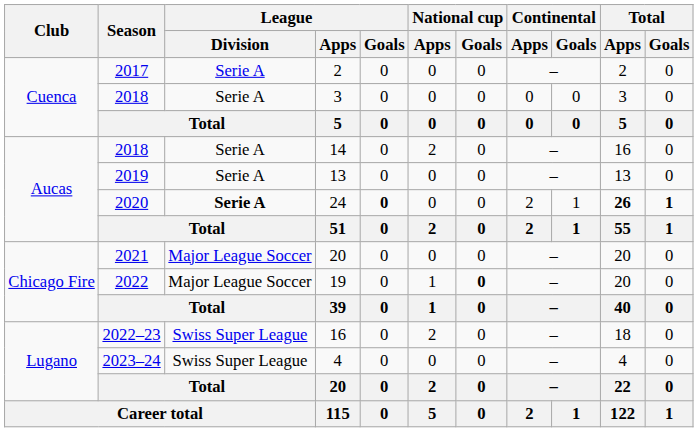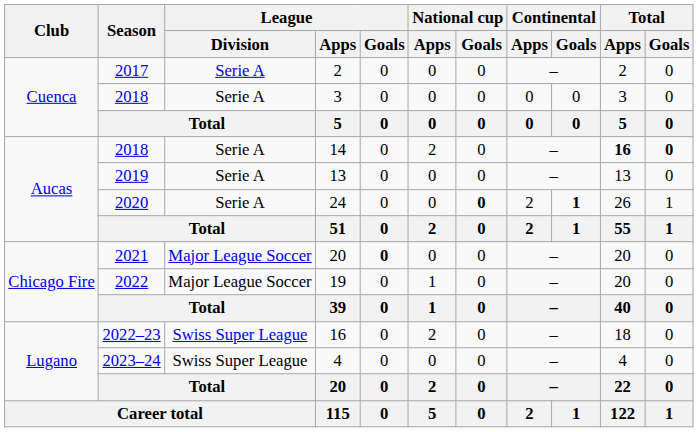14 | Total / Apps: normal -> bold
14 | Total / Goals: normal -> bold
24 | League / Division: bold -> normal
24 | League / Goals: bold -> normal
24 | National cup / Goals: normal -> bold
24 | Continental / Goals: normal -> bold
24 | Total / Apps: bold -> normal
24 | Total / Goals: bold -> normal
2021 / 20 | League / Goals: normal -> bold
19 | National cup / Goals: bold -> normal
